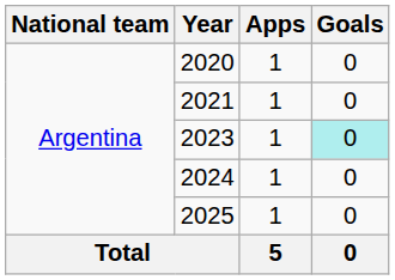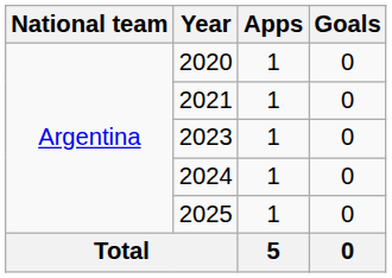2023 | Goals: paleturquoise background -> no background
